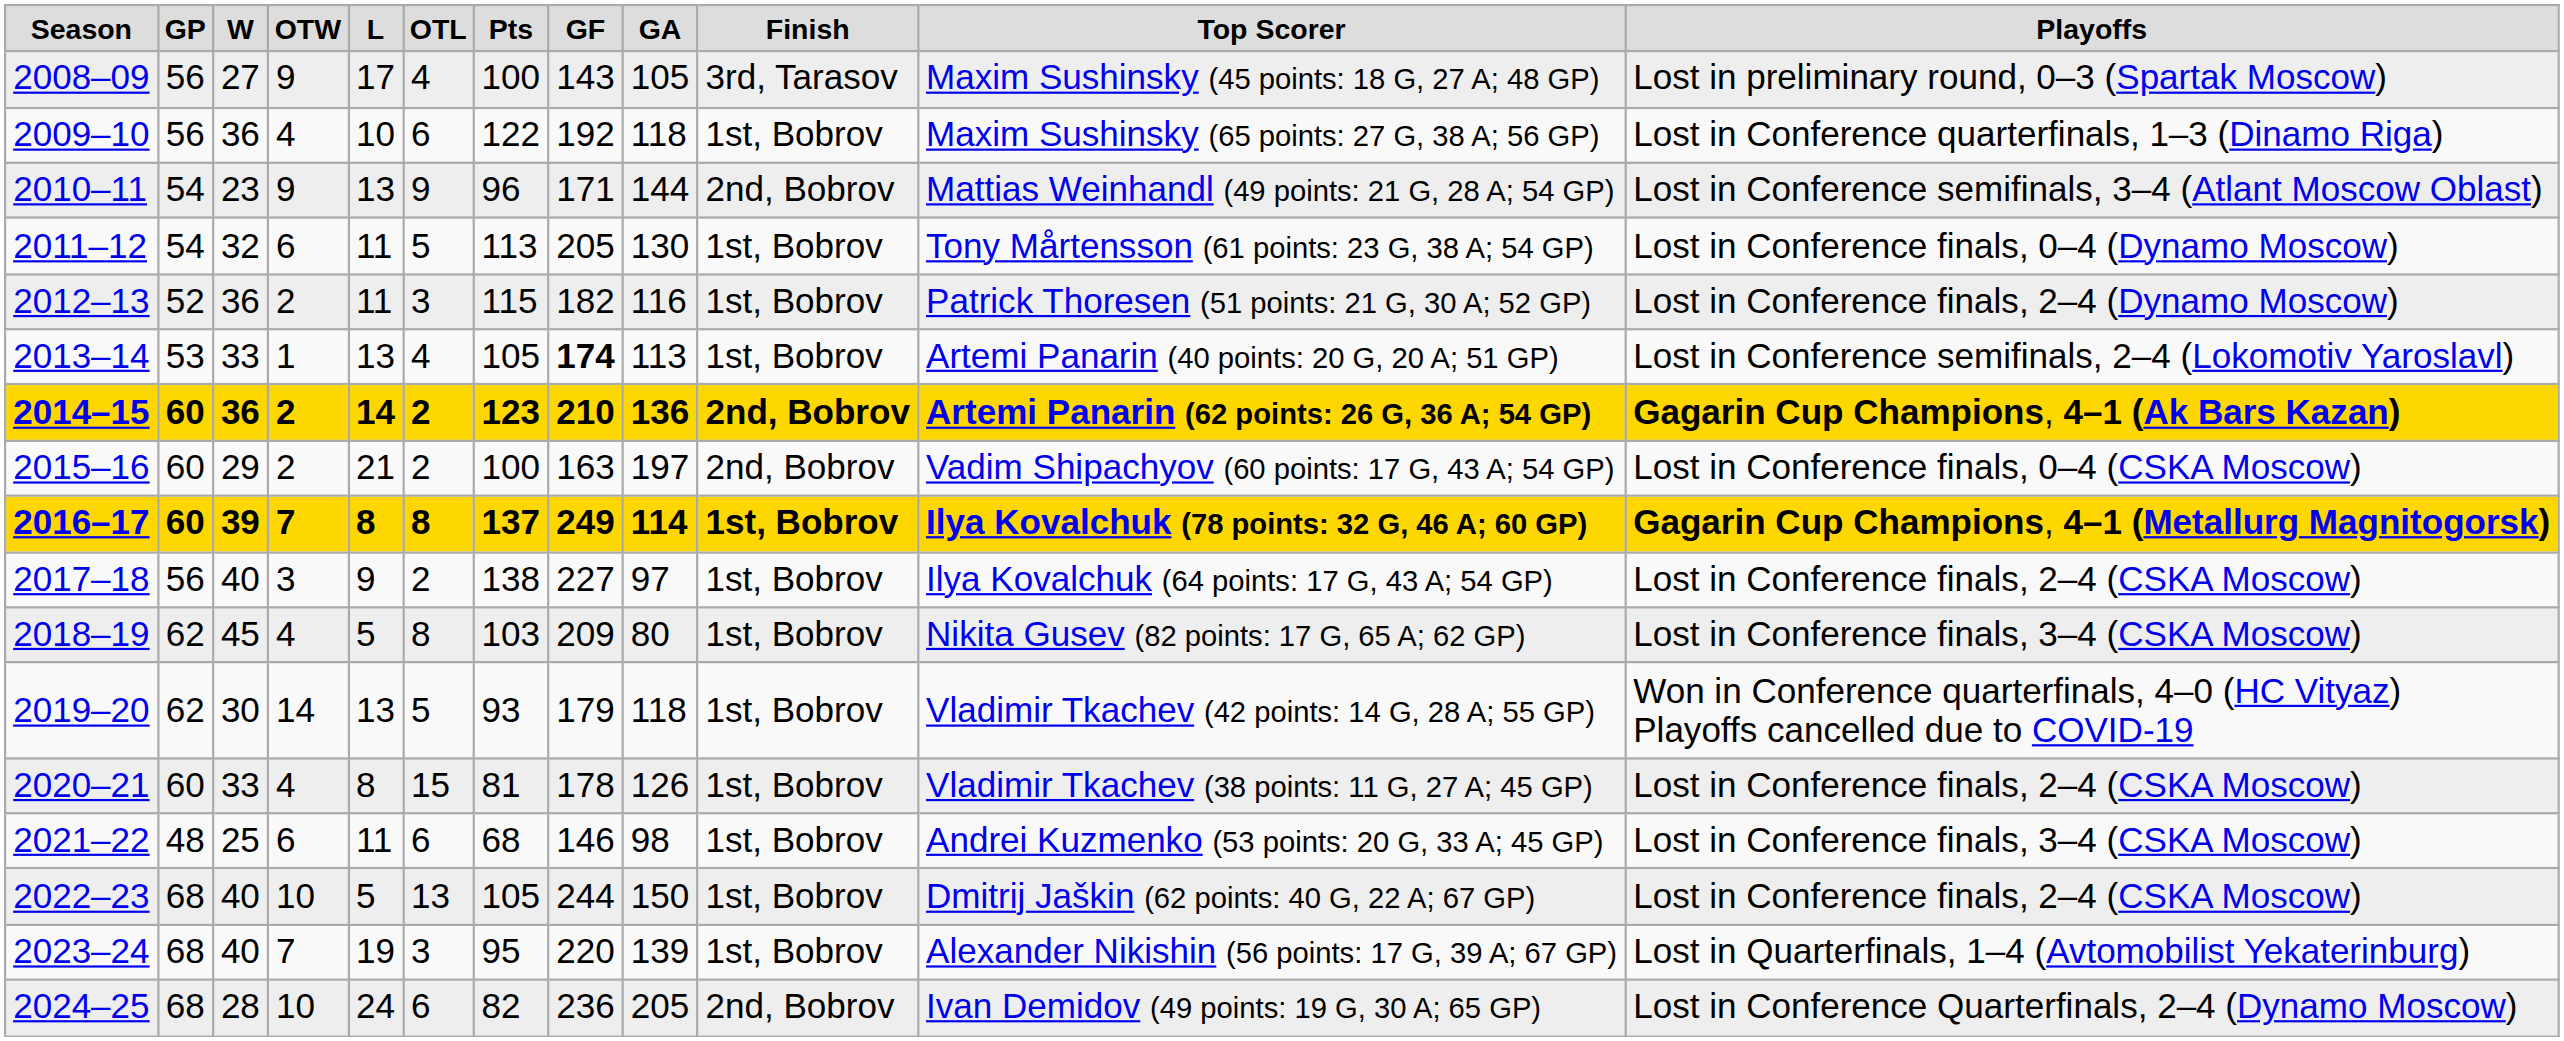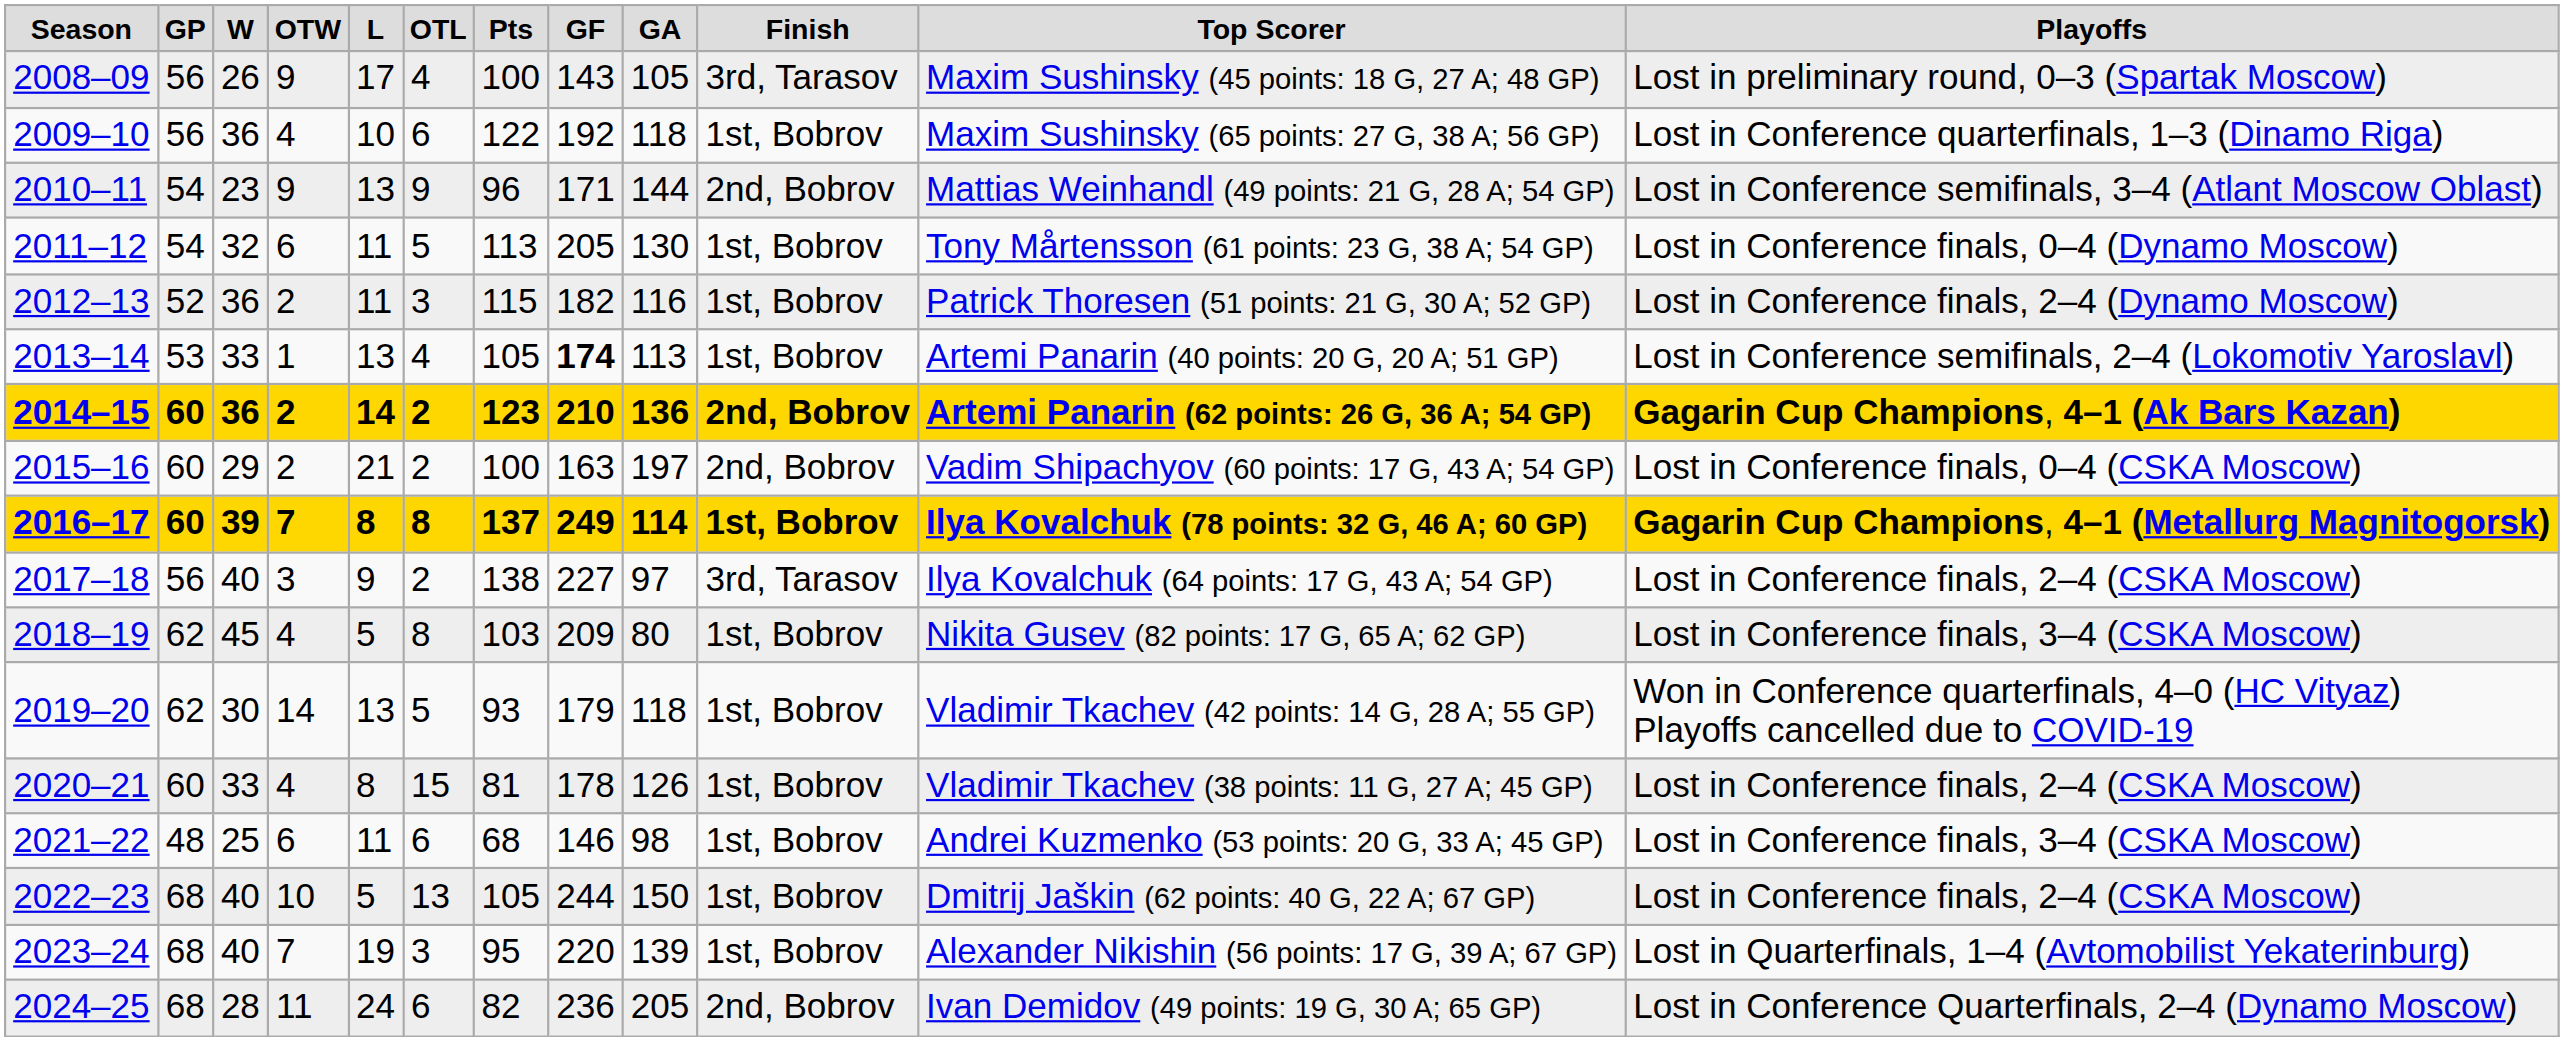2008–09 | W: 27 -> 26
2017–18 | Finish: 1st, Bobrov -> 3rd, Tarasov
2024–25 | OTW: 10 -> 11
